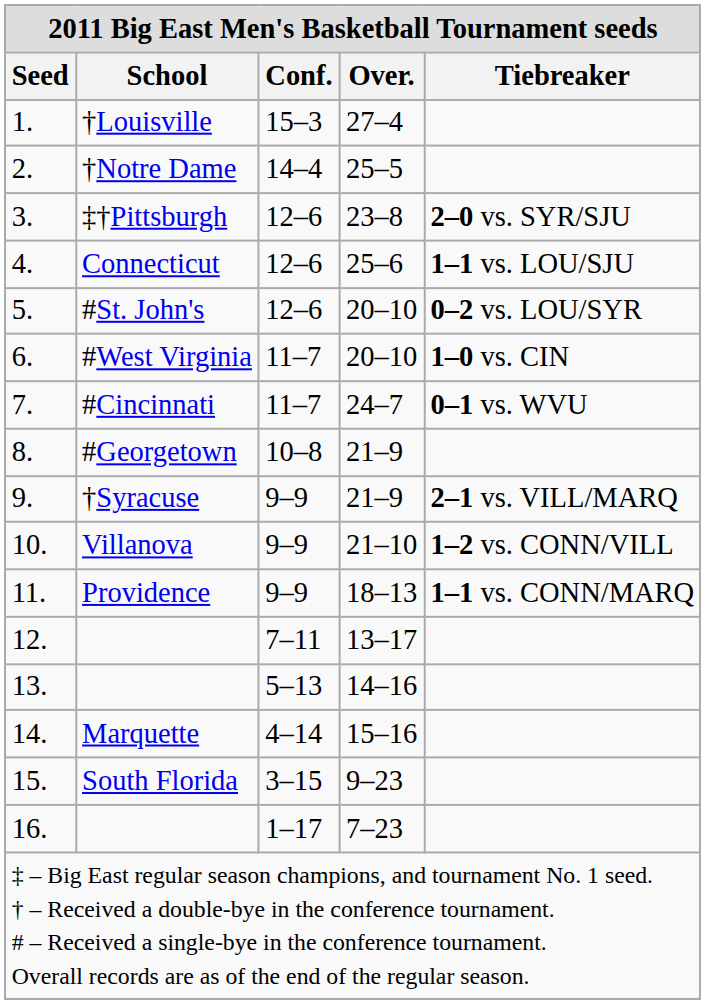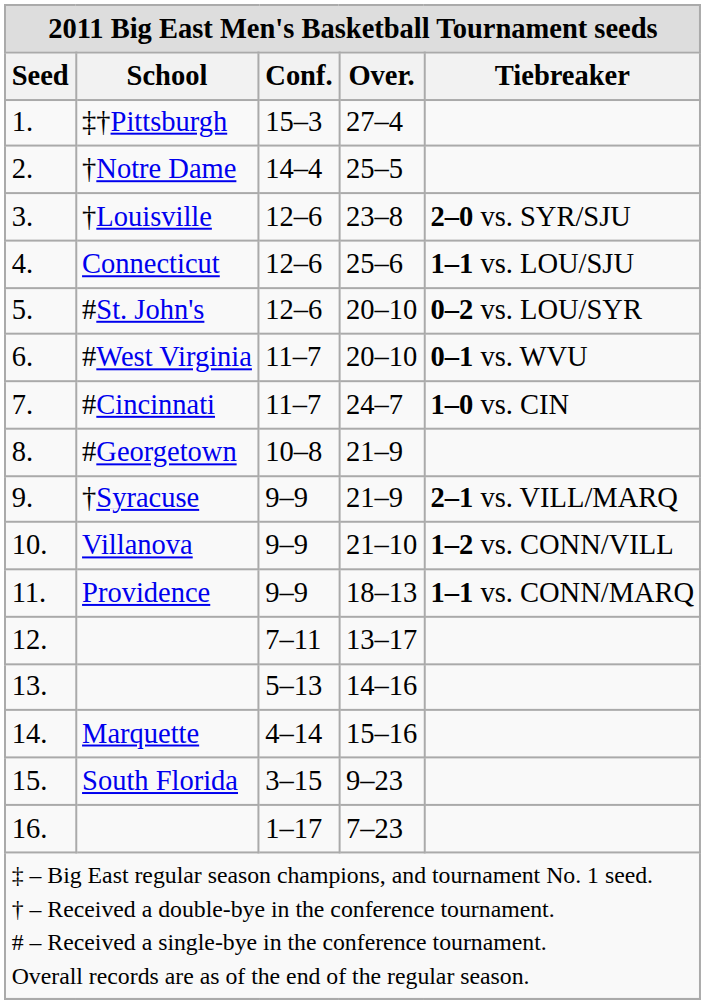1. | School: †Louisville -> ‡†Pittsburgh
3. | School: ‡†Pittsburgh -> †Louisville
6. | Tiebreaker: 1–0 vs. CIN -> 0–1 vs. WVU
7. | Tiebreaker: 0–1 vs. WVU -> 1–0 vs. CIN
